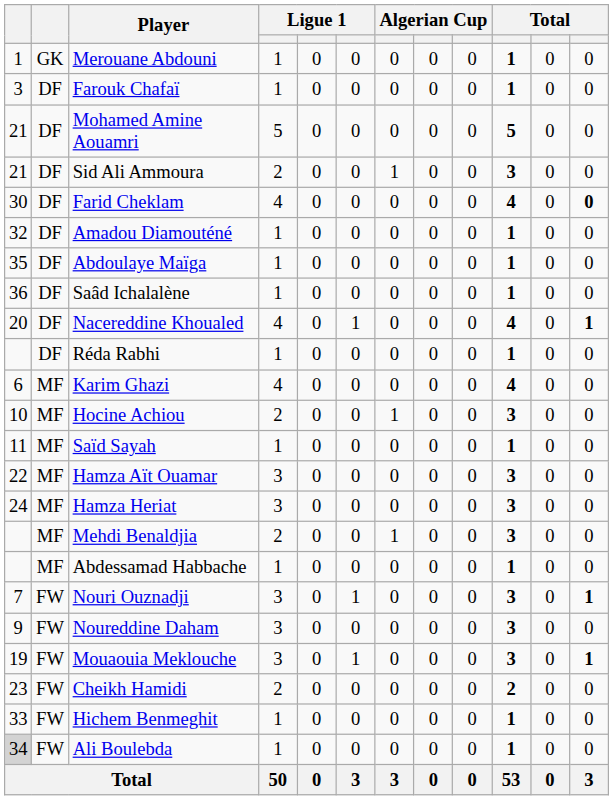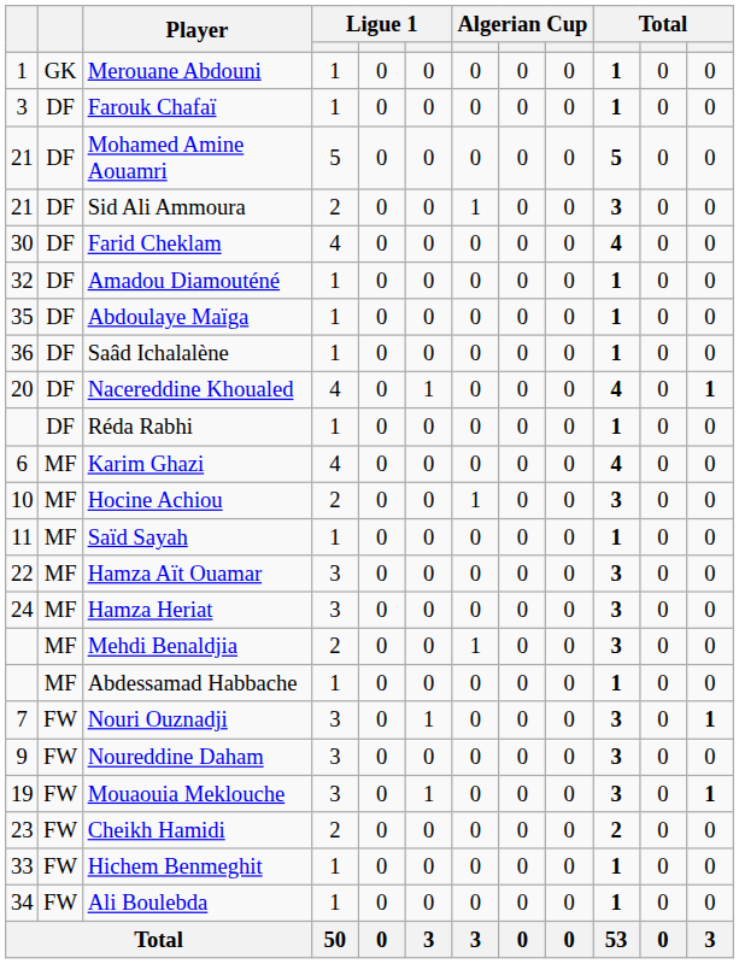Farid Cheklam | column 12: bold -> normal
Ali Boulebda | column 1: lightgrey background -> no background
